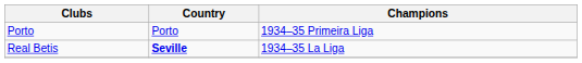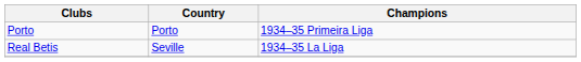Real Betis | Country: bold -> normal
